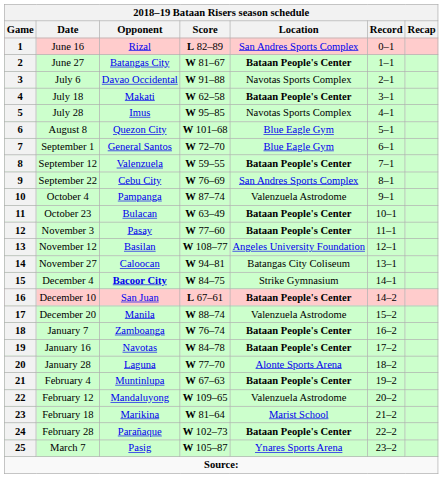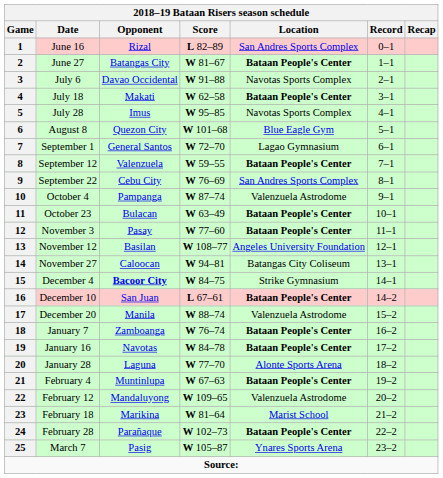7 | Location: Blue Eagle Gym -> Lagao Gymnasium
